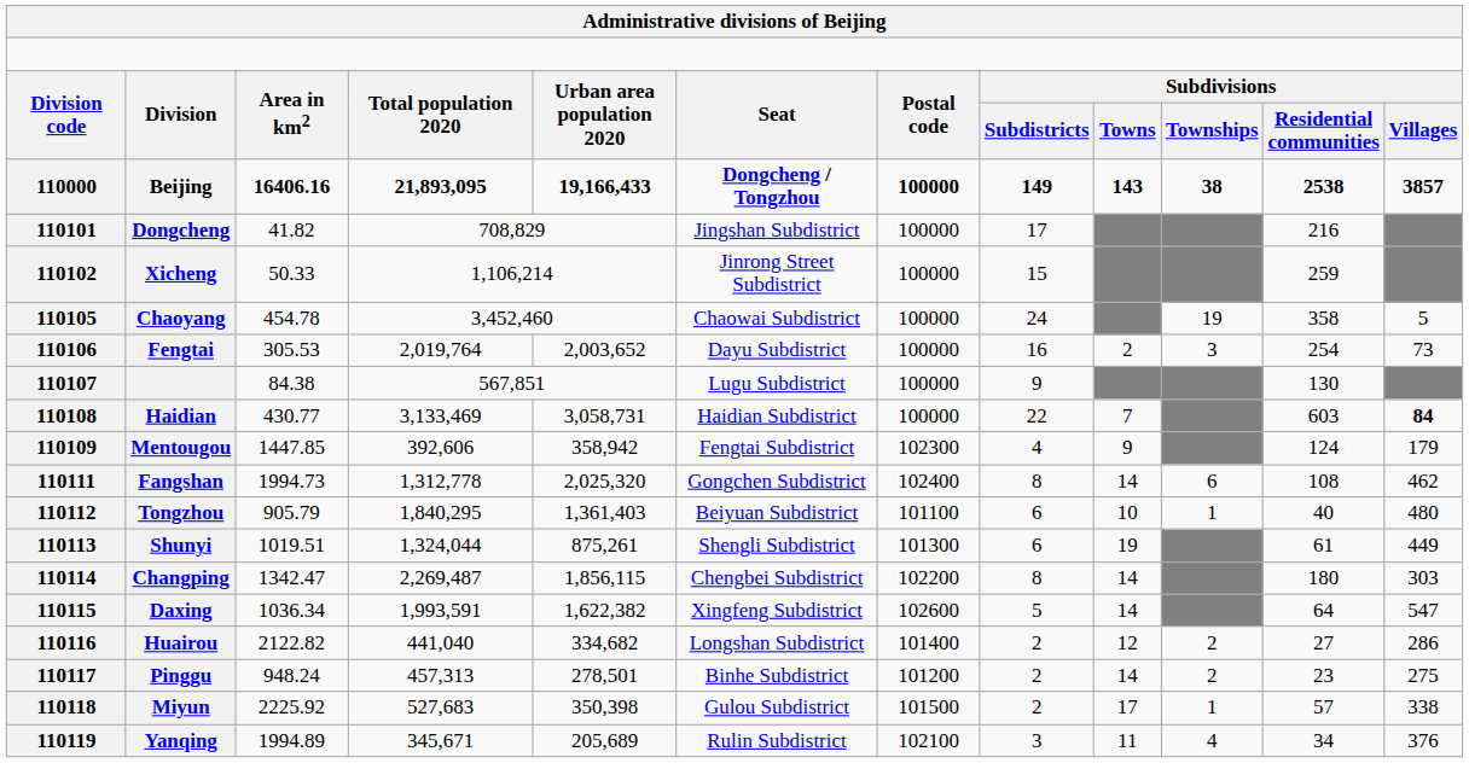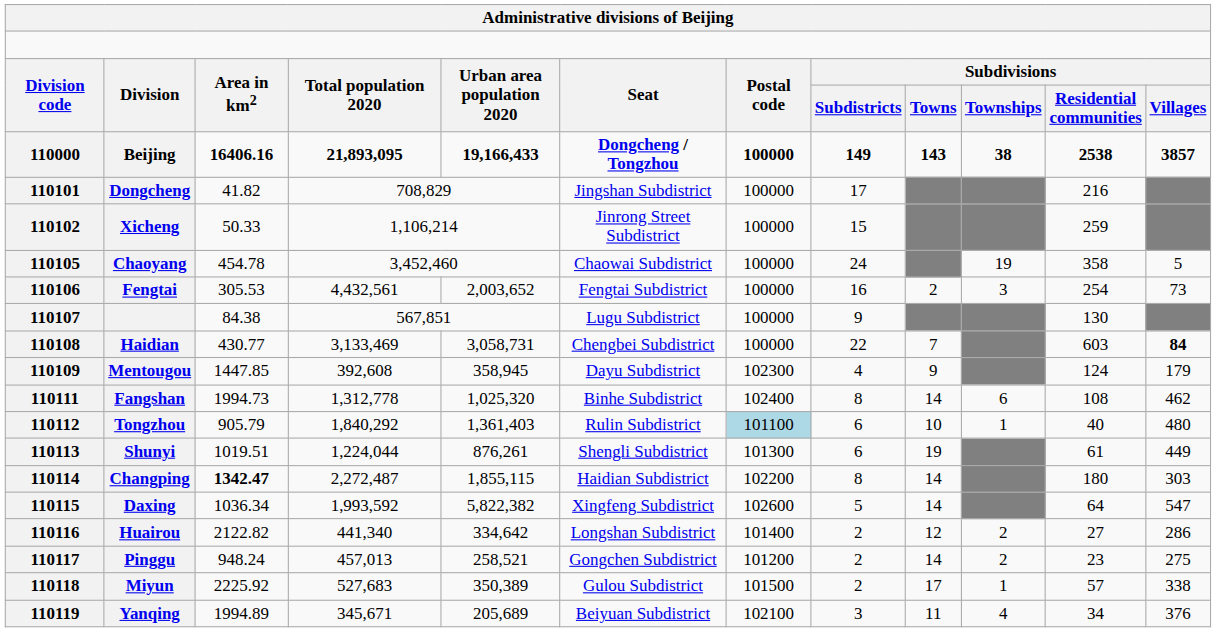Fengtai | column 4: 2,019,764 -> 4,432,561
Fengtai | column 6: Dayu Subdistrict -> Fengtai Subdistrict
Haidian | column 6: Haidian Subdistrict -> Chengbei Subdistrict
Mentougou | column 4: 392,606 -> 392,608
Mentougou | column 5: 358,942 -> 358,945
Mentougou | column 6: Fengtai Subdistrict -> Dayu Subdistrict
Fangshan | column 5: 2,025,320 -> 1,025,320
Fangshan | column 6: Gongchen Subdistrict -> Binhe Subdistrict
Tongzhou | column 4: 1,840,295 -> 1,840,292
Tongzhou | column 6: Beiyuan Subdistrict -> Rulin Subdistrict
Tongzhou | column 7: no background -> lightblue background
Shunyi | column 4: 1,324,044 -> 1,224,044
Shunyi | column 5: 875,261 -> 876,261
Changping | column 3: normal -> bold
Changping | column 4: 2,269,487 -> 2,272,487
Changping | column 5: 1,856,115 -> 1,855,115
Changping | column 6: Chengbei Subdistrict -> Haidian Subdistrict
Daxing | column 4: 1,993,591 -> 1,993,592
Daxing | column 5: 1,622,382 -> 5,822,382
Huairou | column 4: 441,040 -> 441,340
Huairou | column 5: 334,682 -> 334,642
Pinggu | column 4: 457,313 -> 457,013
Pinggu | column 5: 278,501 -> 258,521
Pinggu | column 6: Binhe Subdistrict -> Gongchen Subdistrict
Miyun | column 5: 350,398 -> 350,389
Yanqing | column 6: Rulin Subdistrict -> Beiyuan Subdistrict
